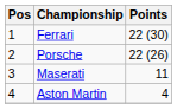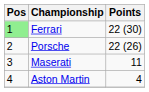Ferrari | Pos: no background -> lightgreen background
